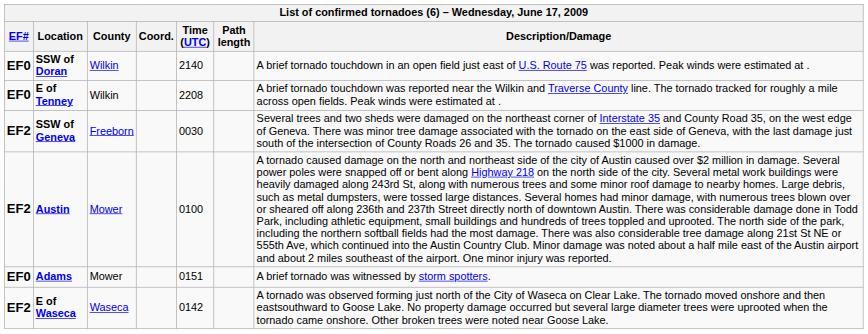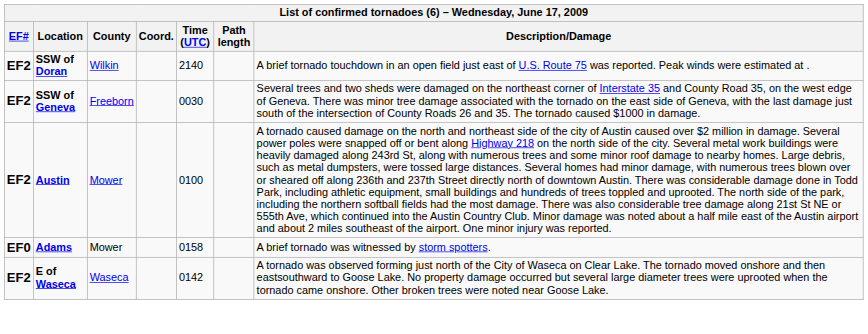SSW of Doran | EF#: EF0 -> EF2
- row: EF0 | E of Tenney | Wilkin | 2208 | A brief tornado touchdown was reported near the Wilkin and Traverse County line. The tornado tracked for roughly a mile across open fields. Peak winds were estimated at .
Adams | Time (UTC): 0151 -> 0158
